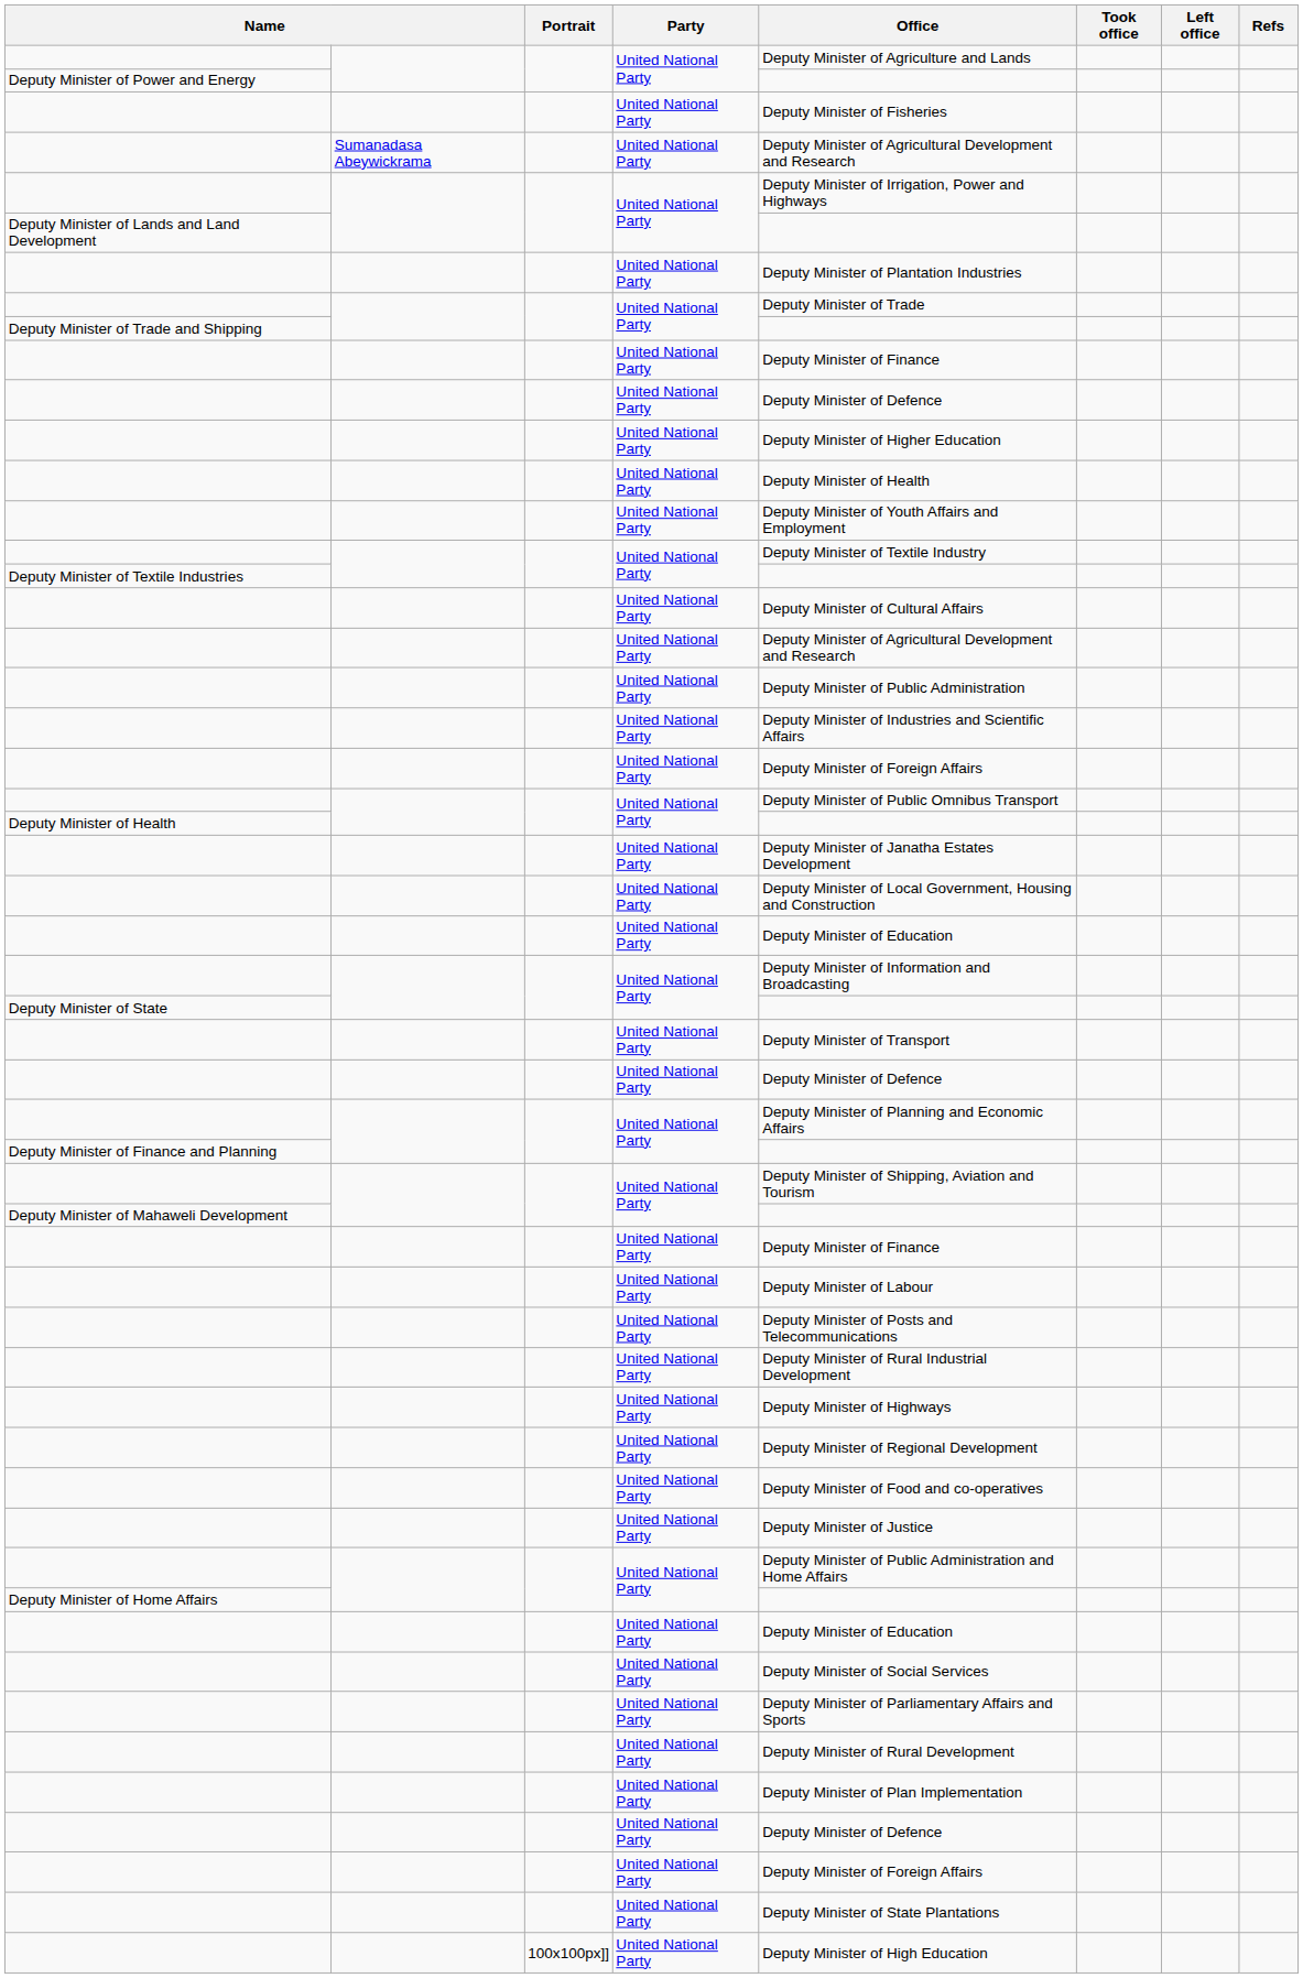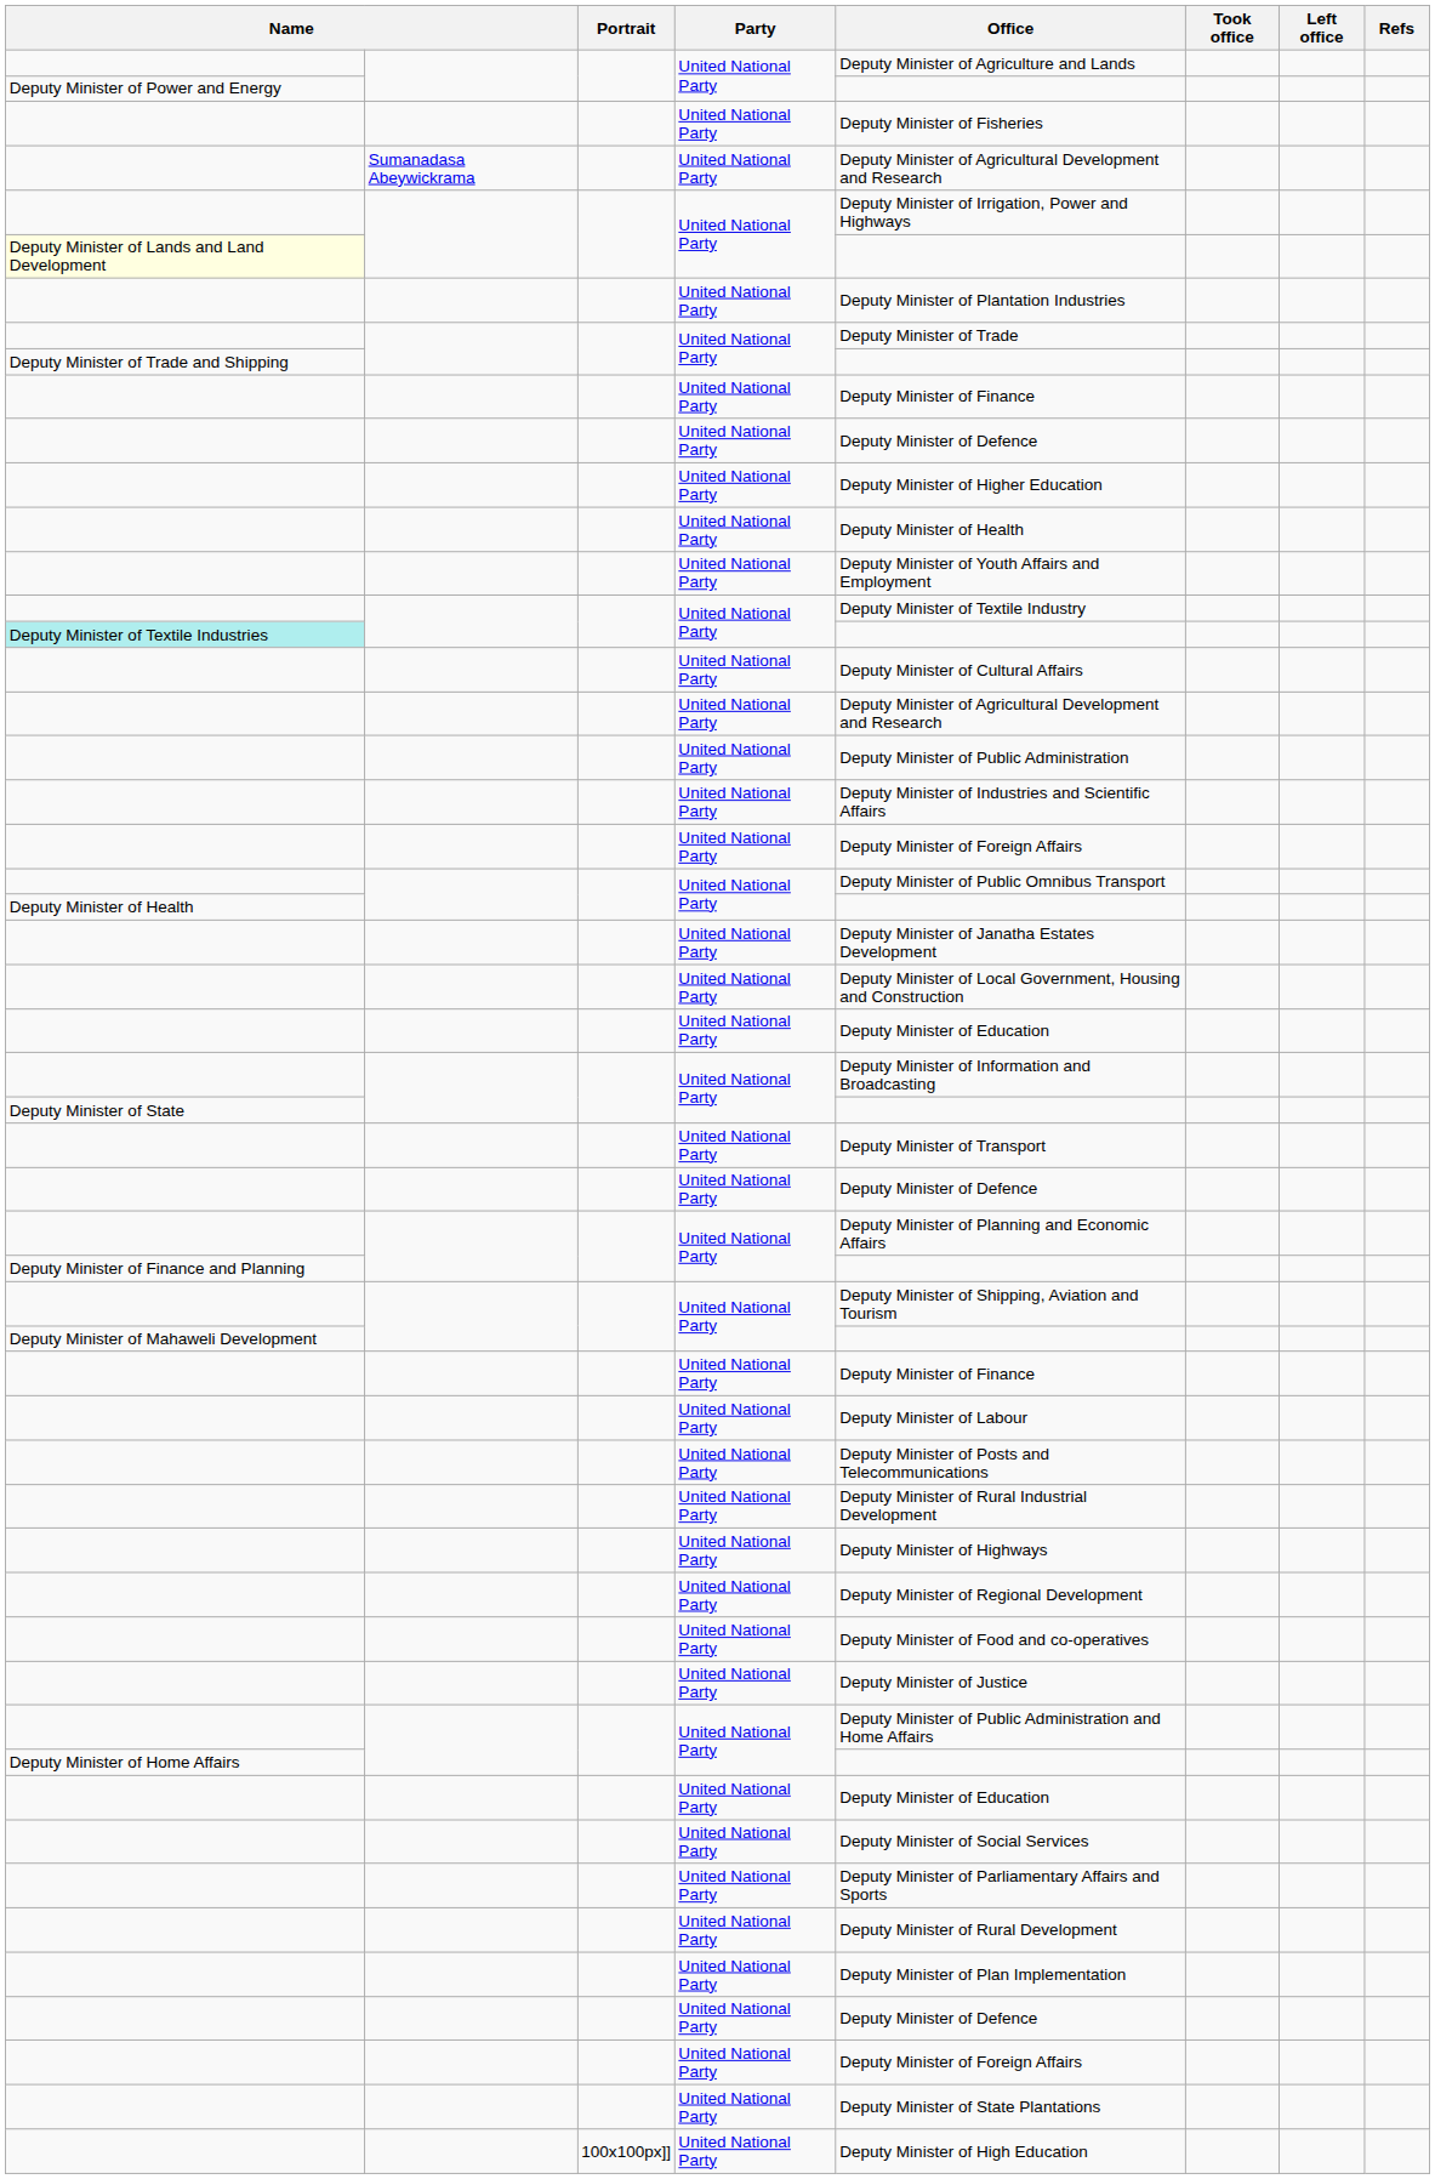Deputy Minister of Lands and Land Development | column 1: no background -> lightyellow background
Deputy Minister of Textile Industries | column 1: no background -> paleturquoise background
